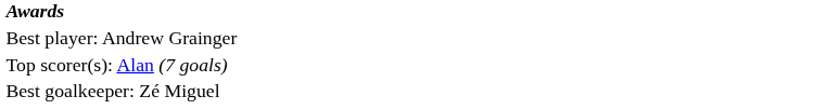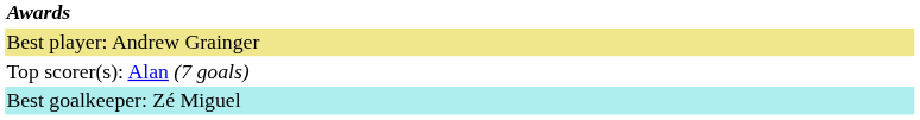Best player: Andrew Grainger | Awards: no background -> khaki background
Best goalkeeper: Zé Miguel | Awards: no background -> paleturquoise background
